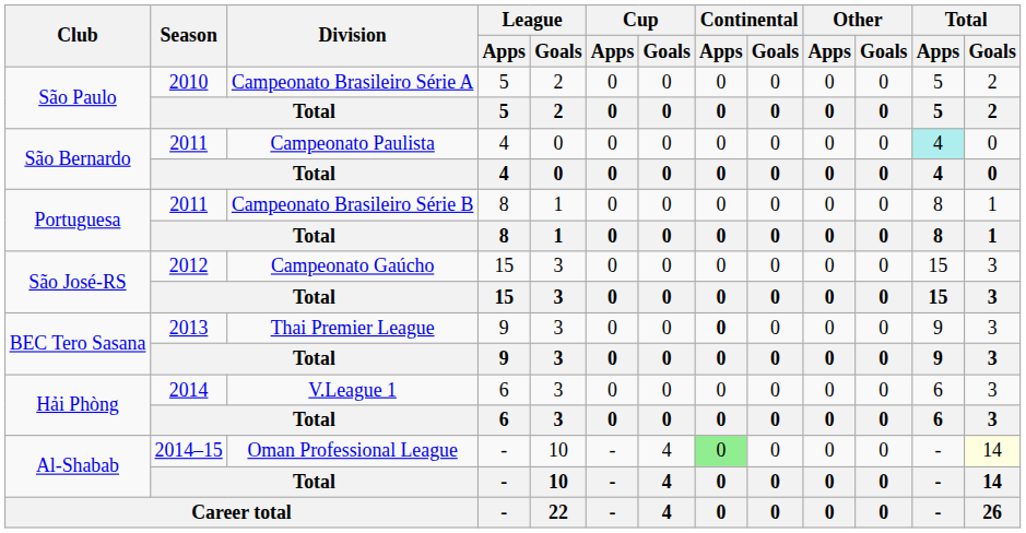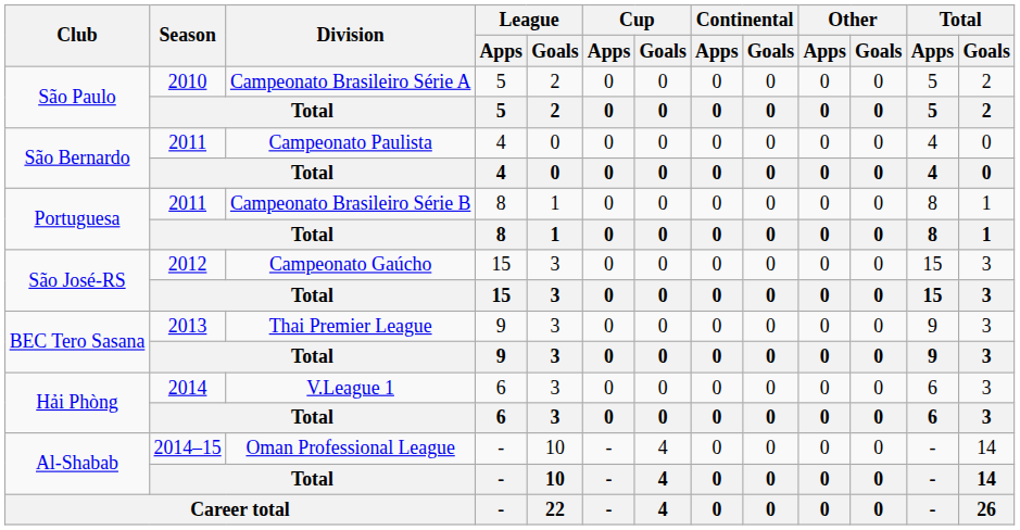São Bernardo / Campeonato Paulista | Total / Apps: paleturquoise background -> no background
BEC Tero Sasana / Thai Premier League | Continental / Apps: bold -> normal
Al-Shabab / Oman Professional League | Continental / Apps: lightgreen background -> no background
Al-Shabab / Oman Professional League | Total / Goals: lightyellow background -> no background
